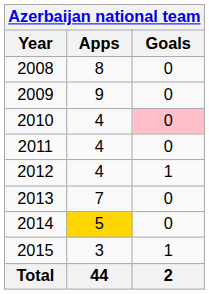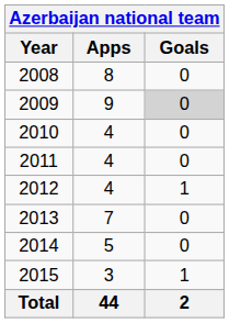2009 | Goals: no background -> lightgrey background
2010 | Goals: pink background -> no background
2014 | Apps: gold background -> no background
